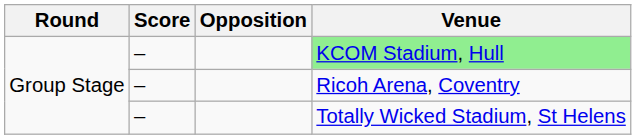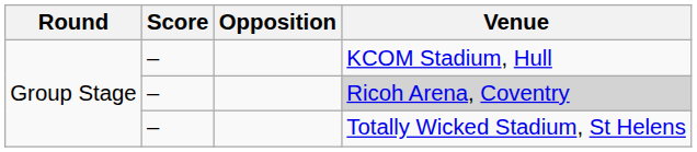KCOM Stadium, Hull | Venue: lightgreen background -> no background
Ricoh Arena, Coventry | Venue: no background -> lightgrey background
